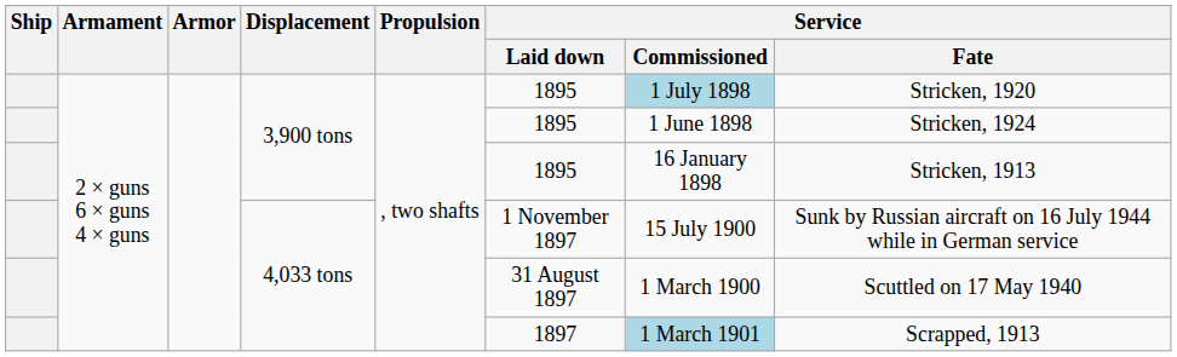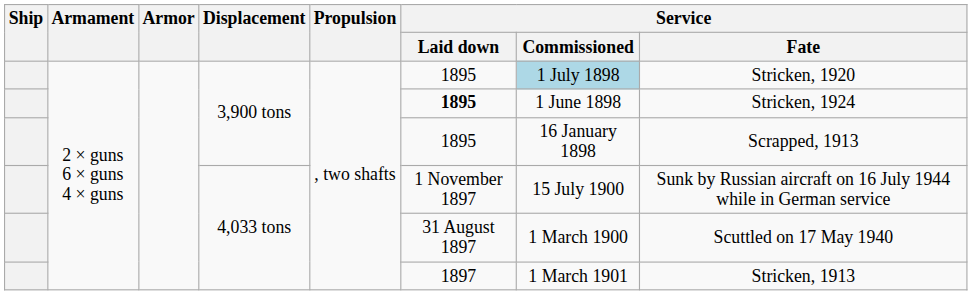row 4 | Service / Laid down: normal -> bold
row 5 | Service / Fate: Stricken, 1913 -> Scrapped, 1913
row 8 | Service / Commissioned: lightblue background -> no background
row 8 | Service / Fate: Scrapped, 1913 -> Stricken, 1913
